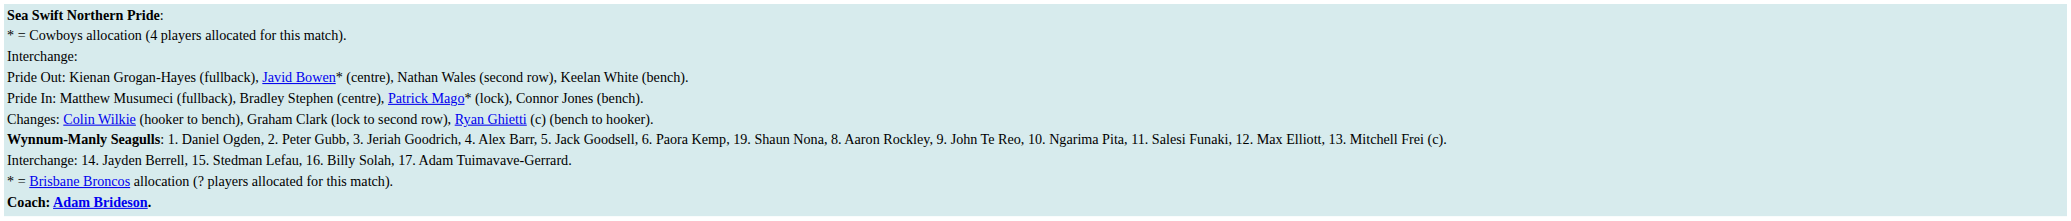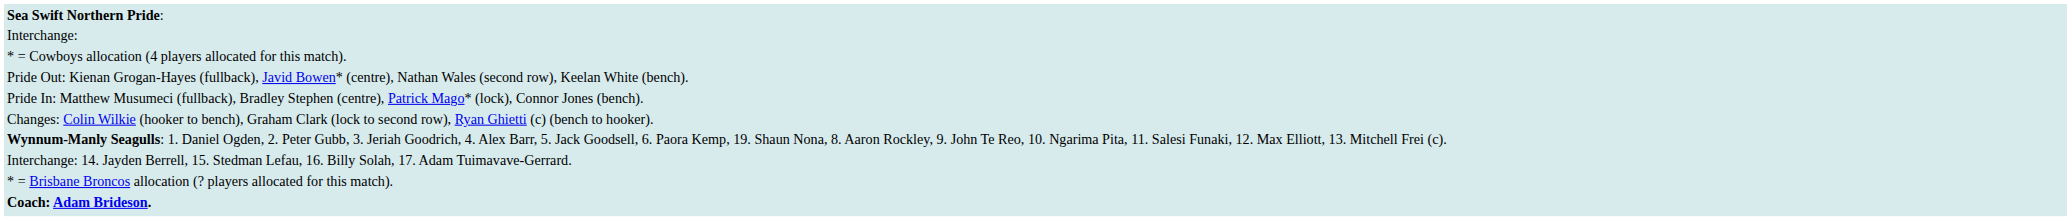row 2 | column 1: * = Cowboys allocation (4 players allocated for this match). -> Interchange:
row 3 | column 1: Interchange: -> * = Cowboys allocation (4 players allocated for this match).
